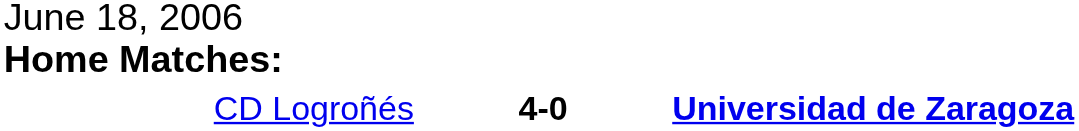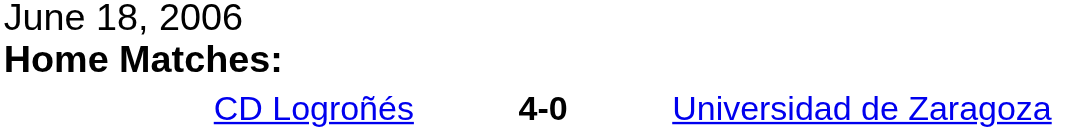CD Logroñés | column 3: bold -> normal
